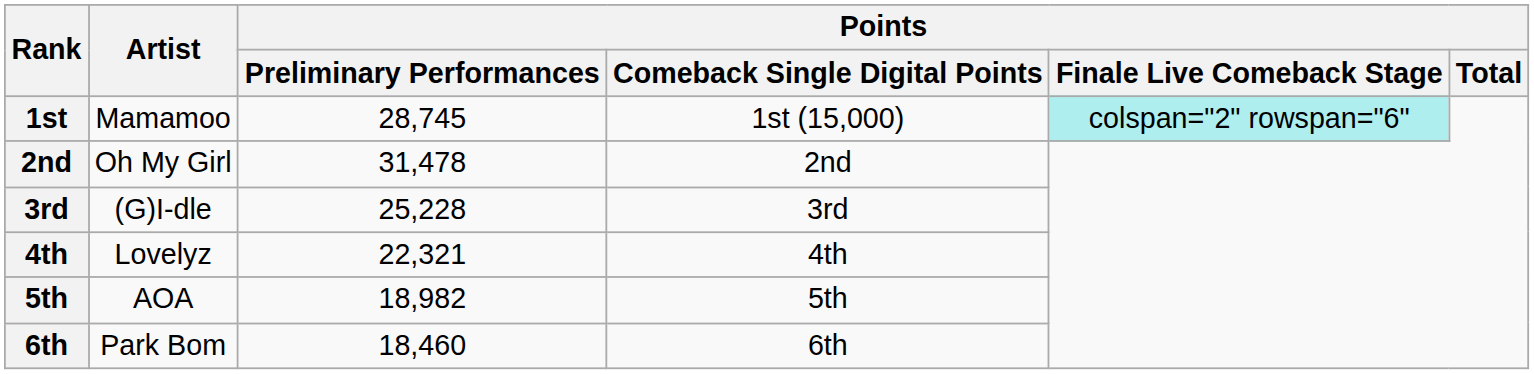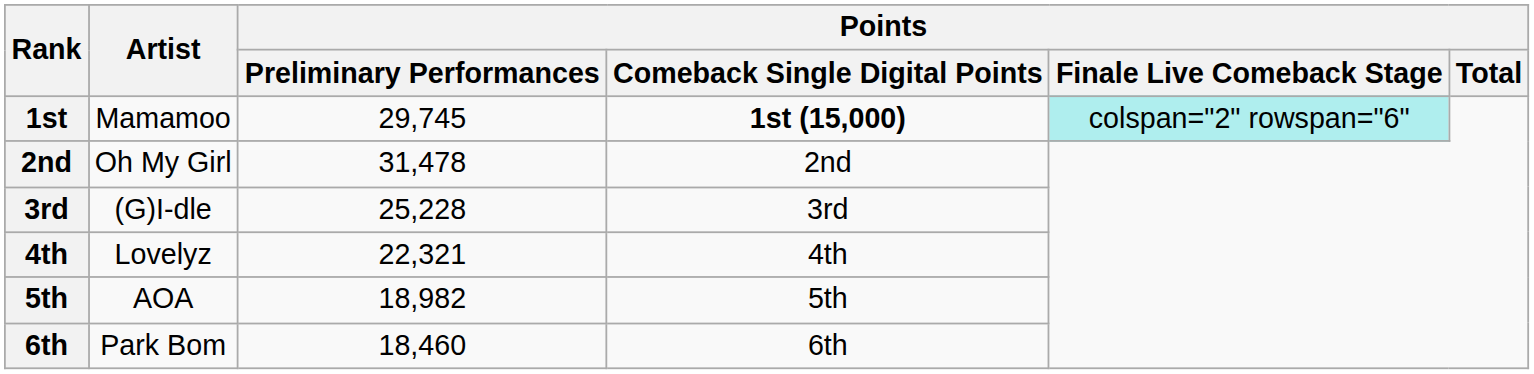1st | Points / Preliminary Performances: 28,745 -> 29,745
1st | Points / Comeback Single Digital Points: normal -> bold
